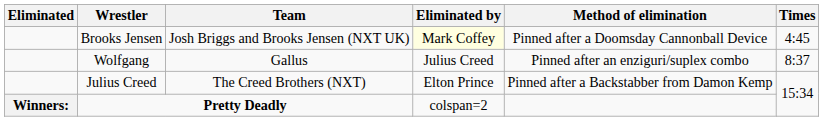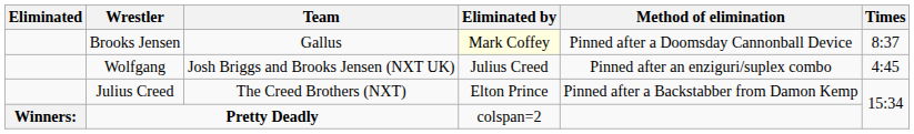Brooks Jensen | Team: Josh Briggs and Brooks Jensen (NXT UK) -> Gallus
Brooks Jensen | Times: 4:45 -> 8:37
Wolfgang | Team: Gallus -> Josh Briggs and Brooks Jensen (NXT UK)
Wolfgang | Times: 8:37 -> 4:45
